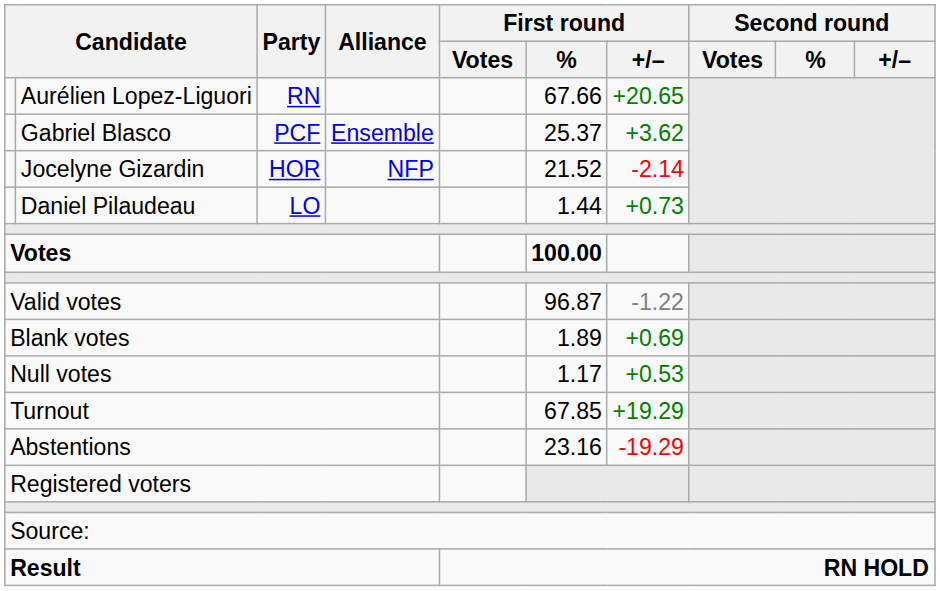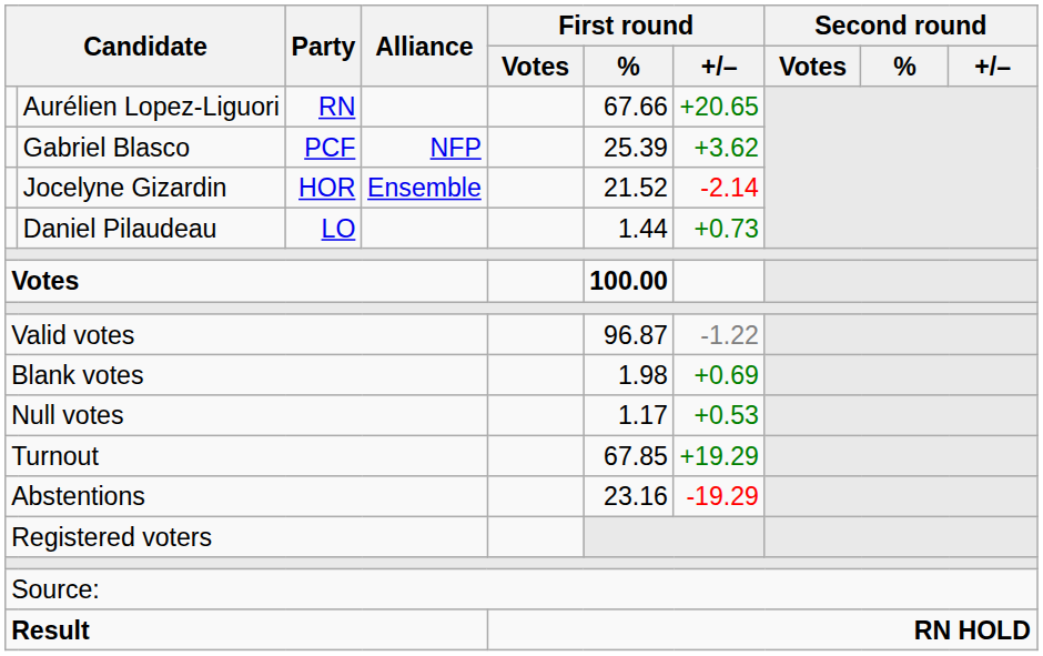Gabriel Blasco | Alliance: Ensemble -> NFP
Gabriel Blasco | First round / %: 25.37 -> 25.39
Jocelyne Gizardin | Alliance: NFP -> Ensemble
Blank votes | First round / %: 1.89 -> 1.98
